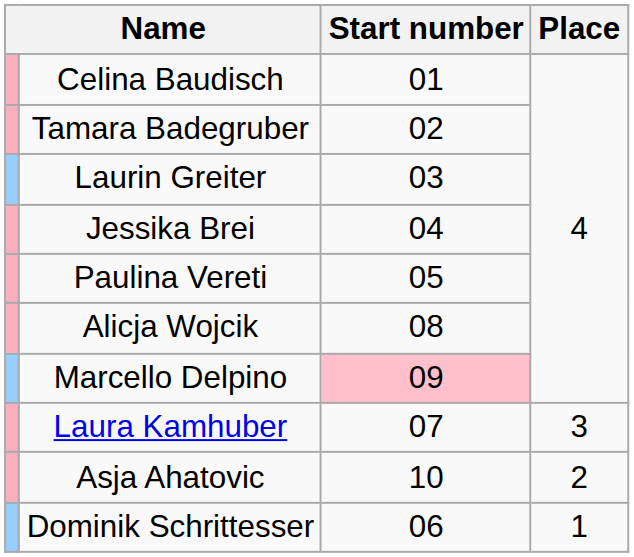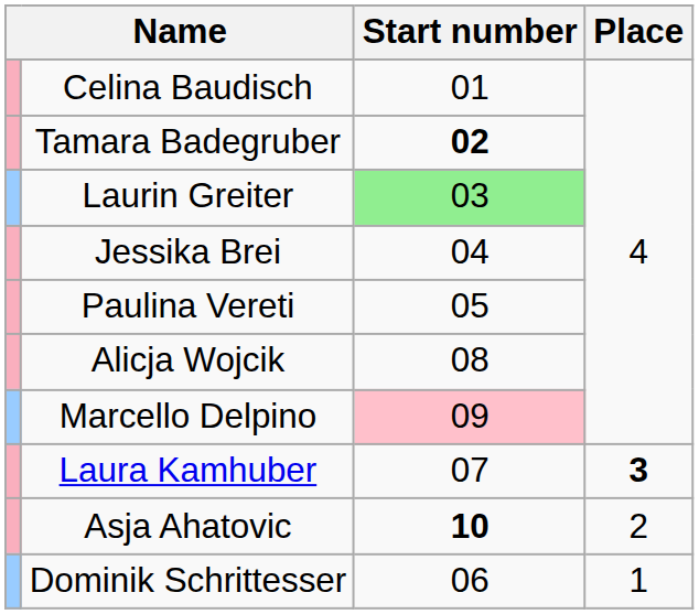Tamara Badegruber | Start number: normal -> bold
Laurin Greiter | Start number: no background -> lightgreen background
Laura Kamhuber | Place: normal -> bold
Asja Ahatovic | Start number: normal -> bold
